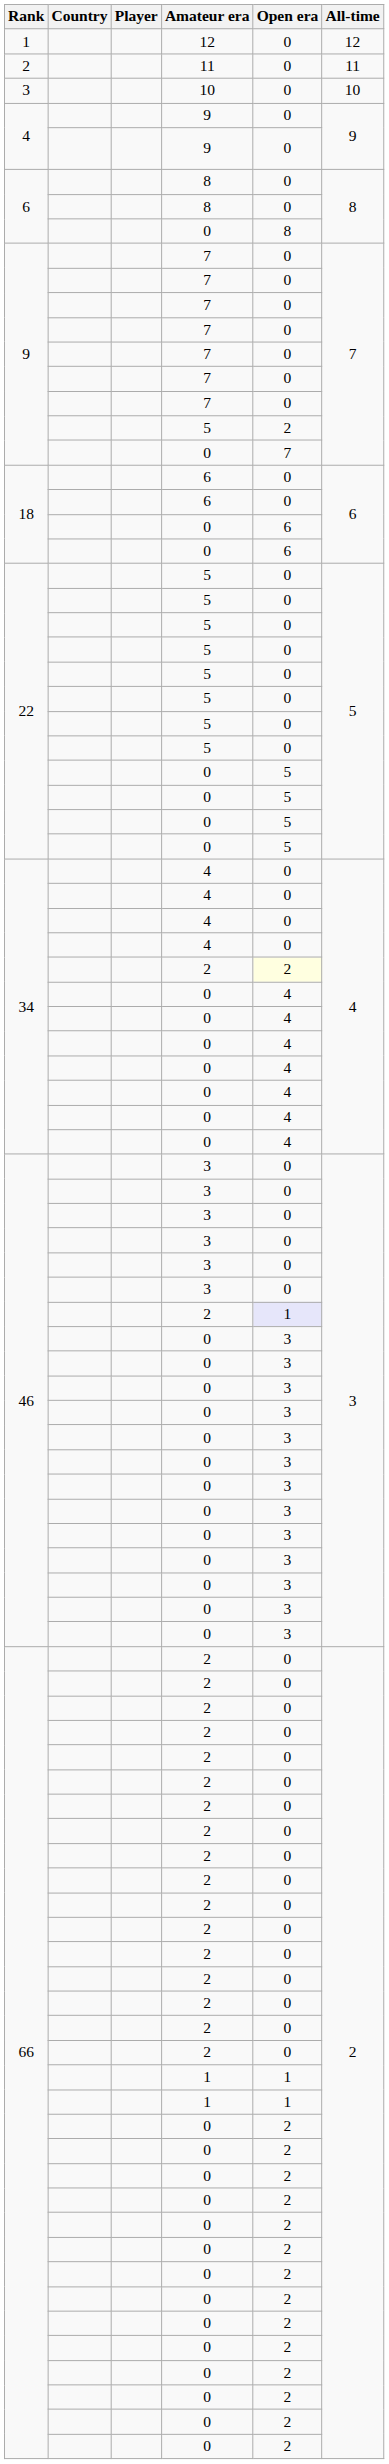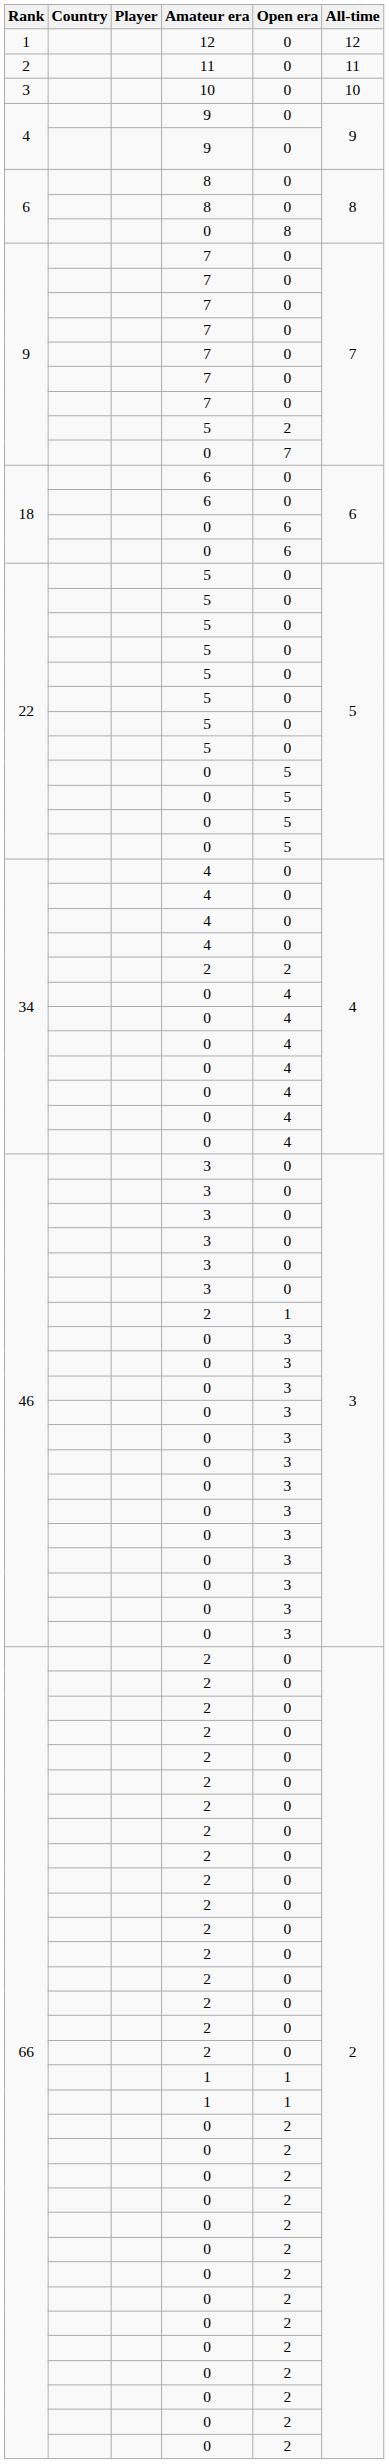34 / 2 | Open era: lightyellow background -> no background
46 / 2 | Open era: lavender background -> no background
